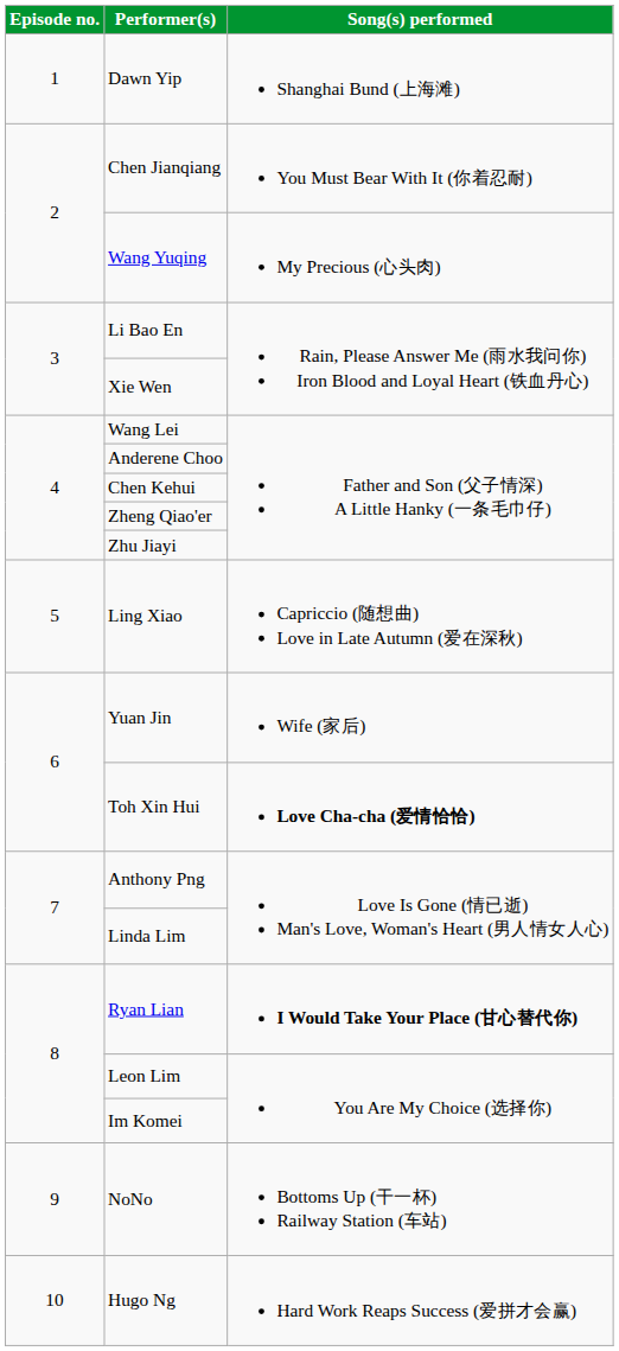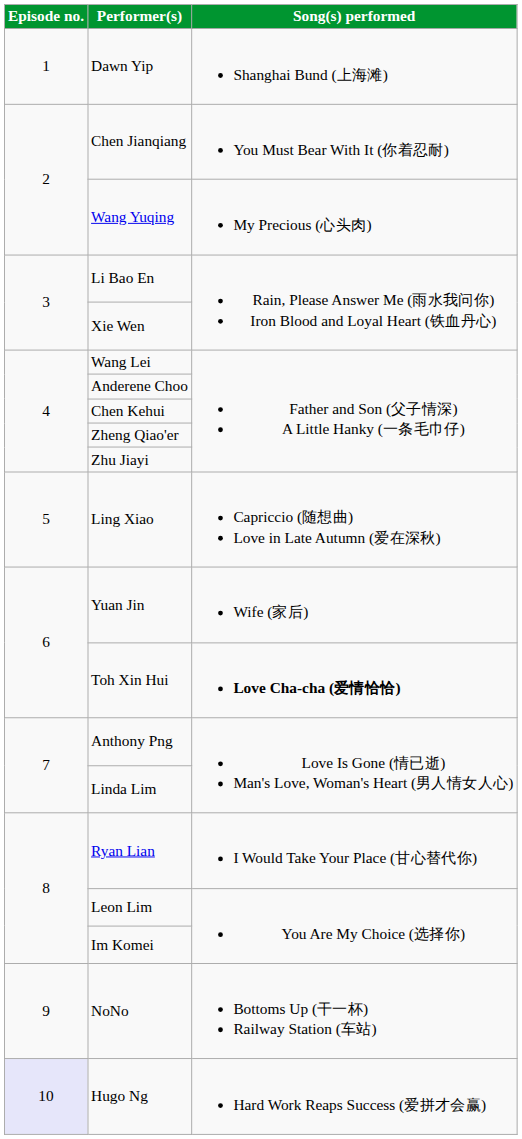Ryan Lian | Song(s) performed: bold -> normal
Hugo Ng | Episode no.: no background -> lavender background
